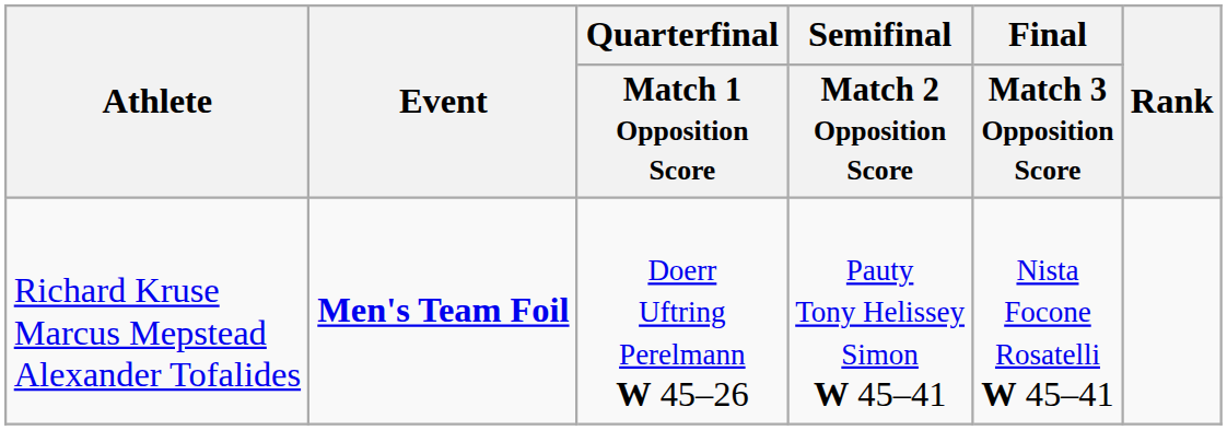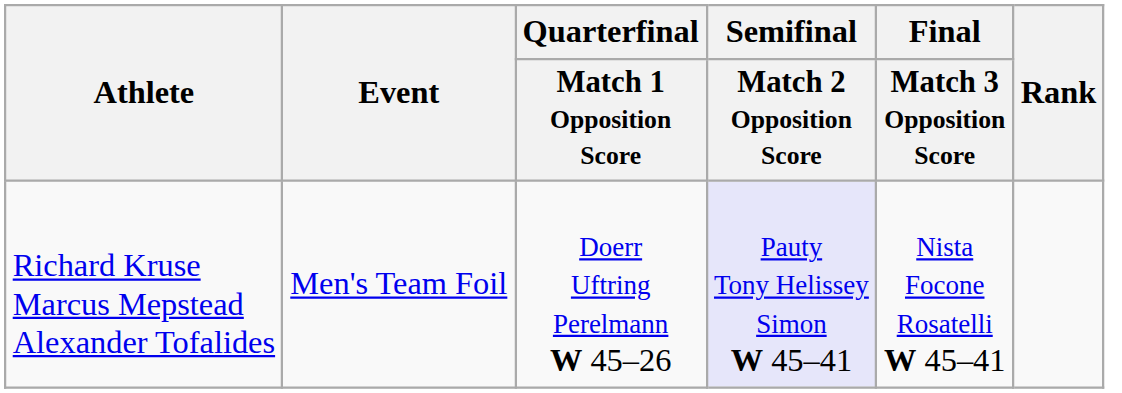Richard Kruse Marcus Mepstead Alexander Tofalides | Event: bold -> normal
Richard Kruse Marcus Mepstead Alexander Tofalides | Semifinal / Match 2 Opposition Score: no background -> lavender background
